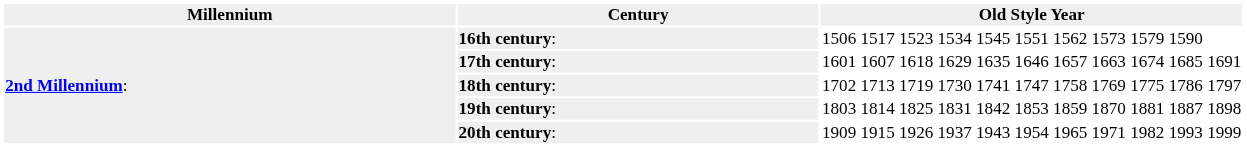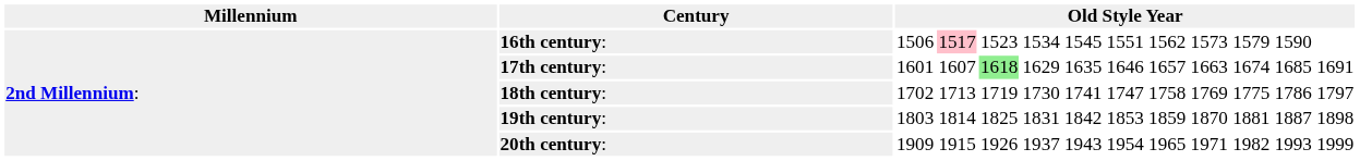16th century: | column 4: no background -> pink background
17th century: | column 5: no background -> lightgreen background
